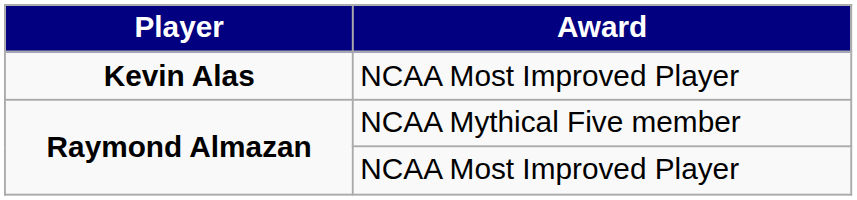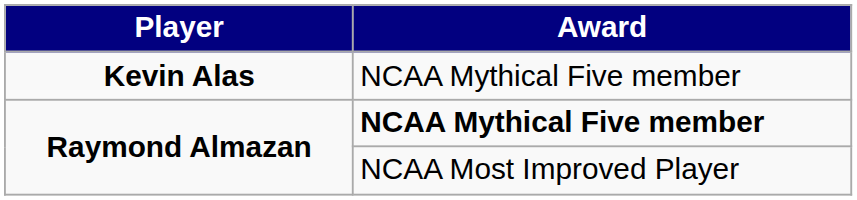row 2 | Award: NCAA Most Improved Player -> NCAA Mythical Five member
row 3 | Award: normal -> bold
